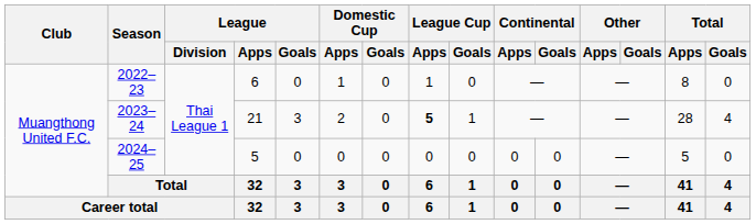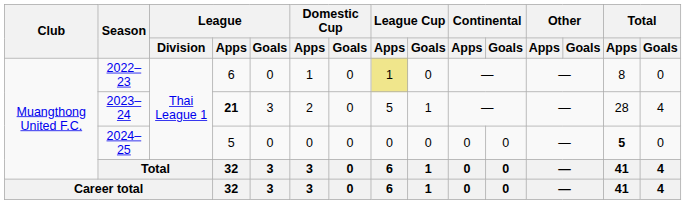2022–23 | League Cup / Apps: no background -> khaki background
2023–24 | League / Apps: normal -> bold
2023–24 | League Cup / Apps: bold -> normal
2024–25 | Total / Apps: normal -> bold
